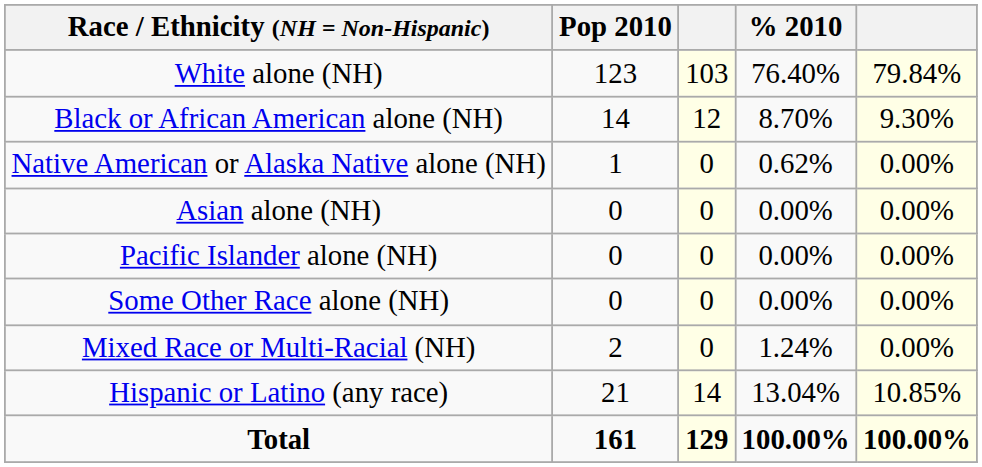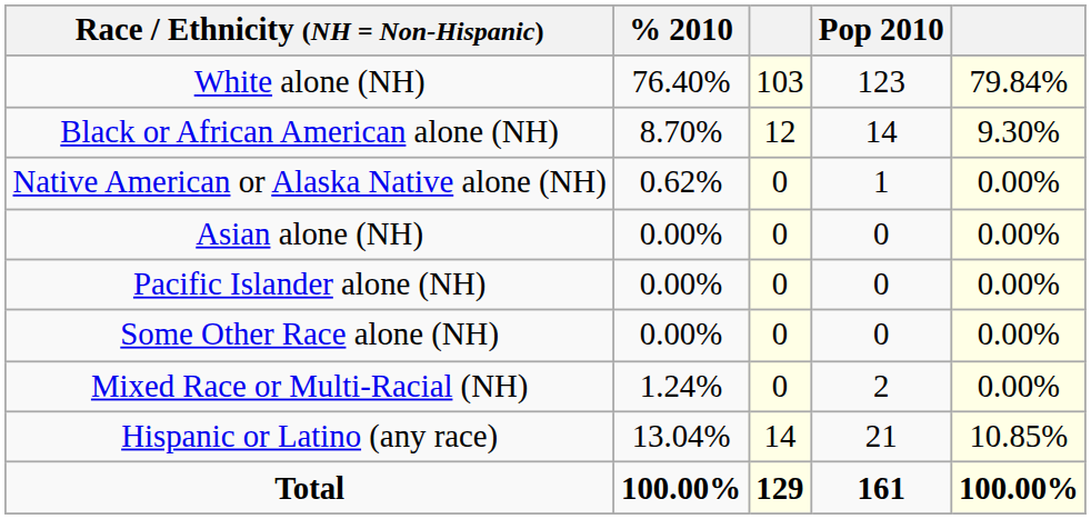columns swapped: Pop 2010 <-> % 2010
